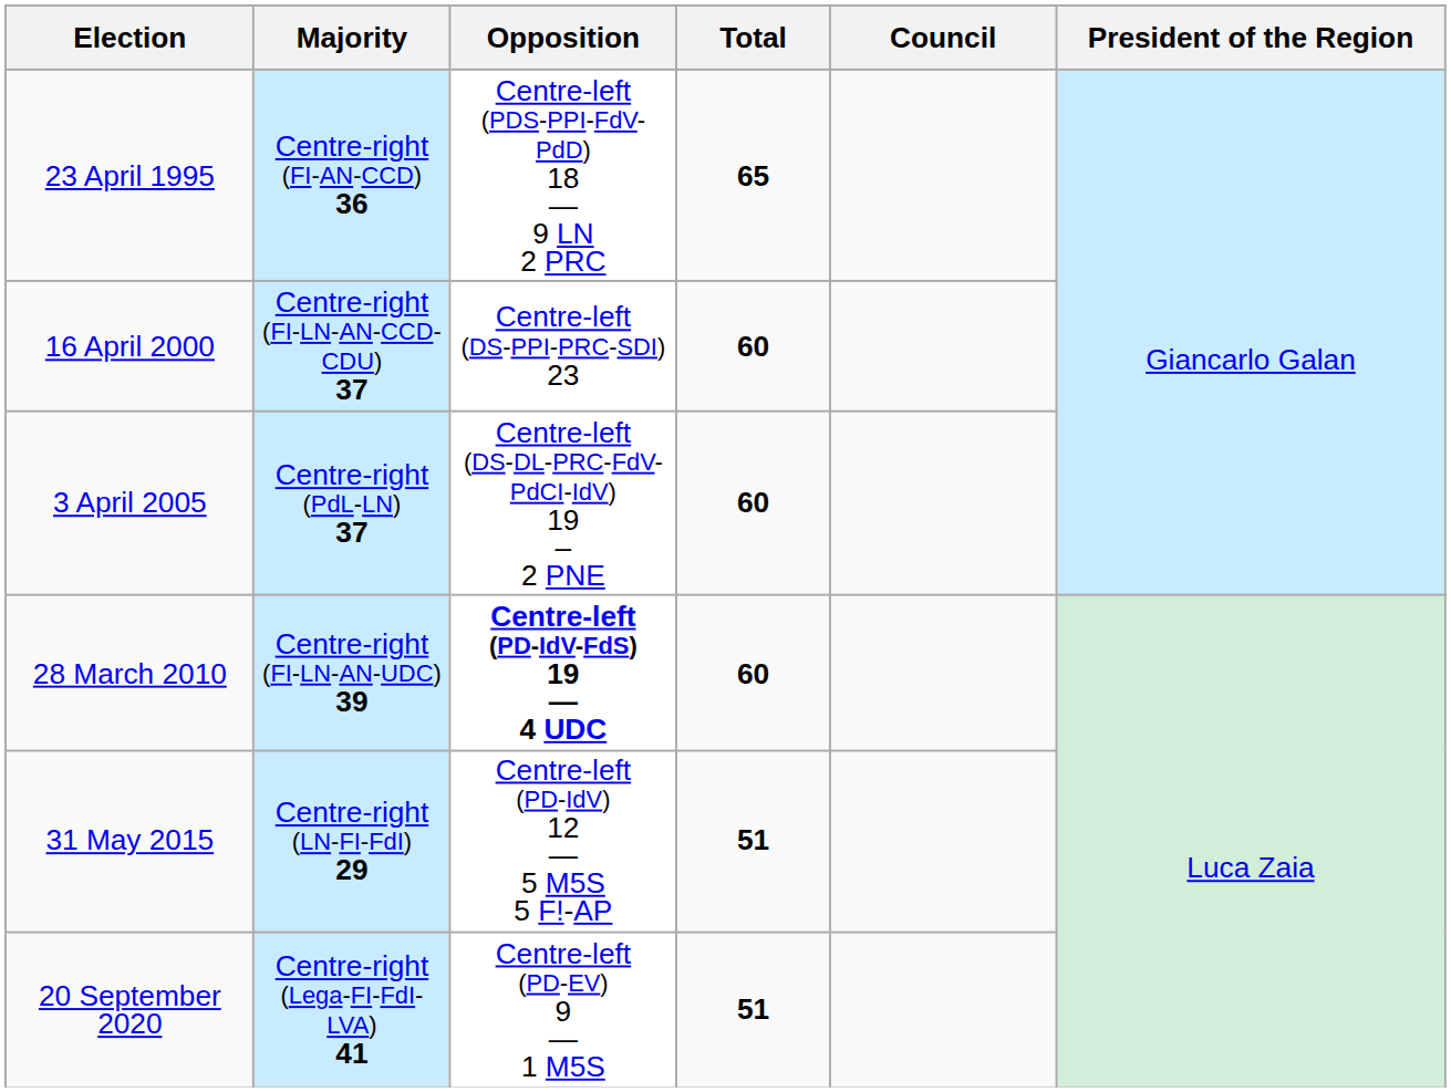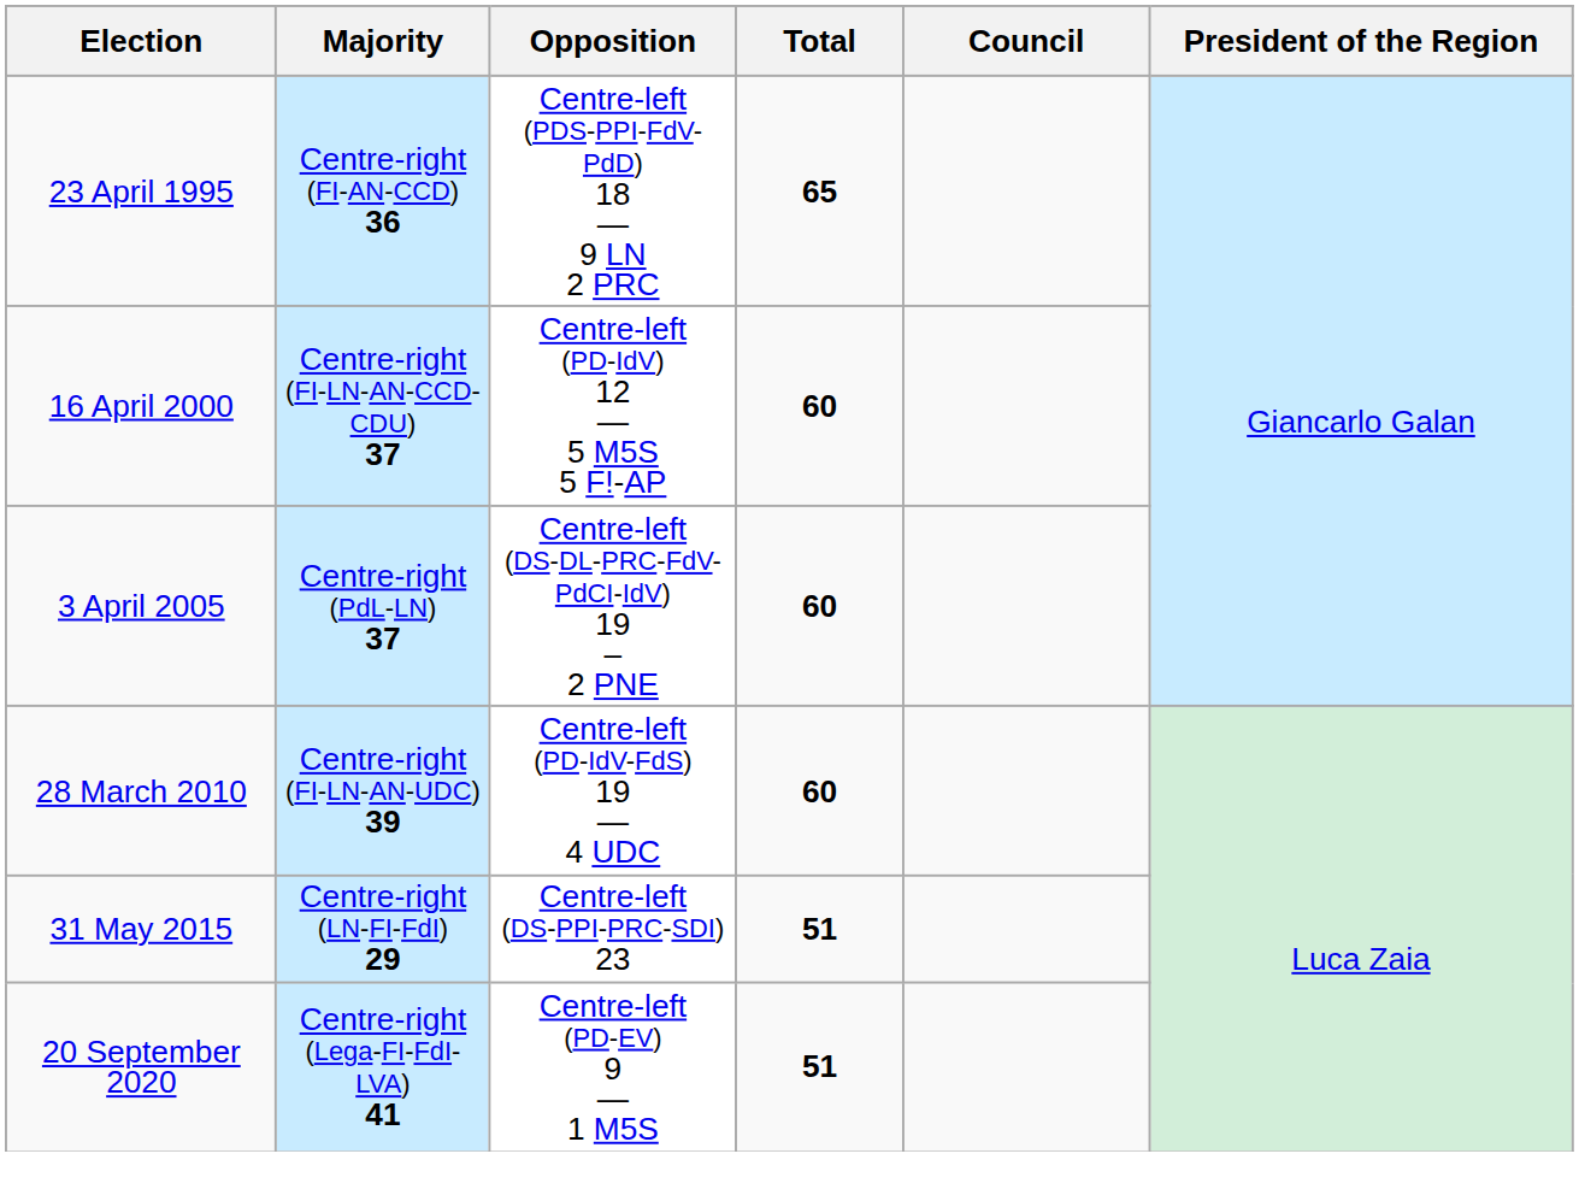16 April 2000 | Opposition: Centre-left (DS-PPI-PRC-SDI) 23 -> Centre-left (PD-IdV) 12 — 5 M5S 5 F!-AP
28 March 2010 | Opposition: bold -> normal
31 May 2015 | Opposition: Centre-left (PD-IdV) 12 — 5 M5S 5 F!-AP -> Centre-left (DS-PPI-PRC-SDI) 23
